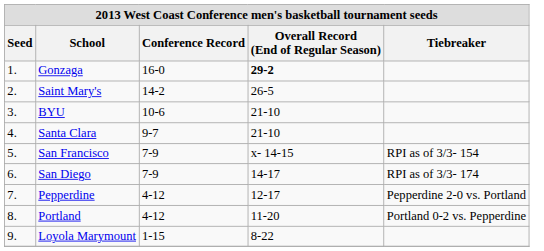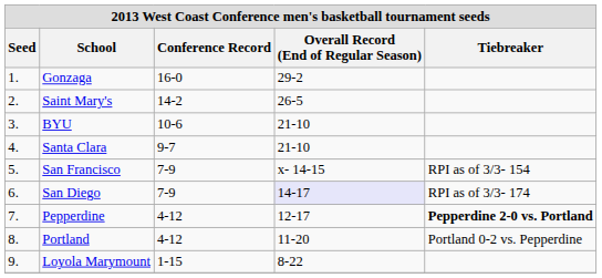Gonzaga | Overall Record (End of Regular Season): bold -> normal
San Diego | Overall Record (End of Regular Season): no background -> lavender background
Pepperdine | Tiebreaker: normal -> bold
